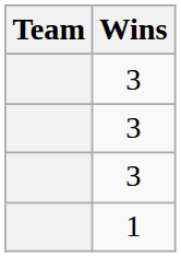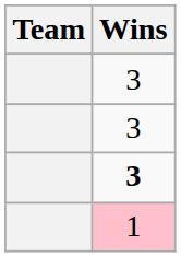row 4 | Wins: normal -> bold
row 5 | Wins: no background -> pink background
